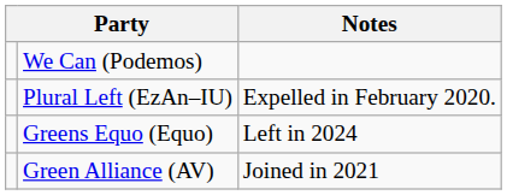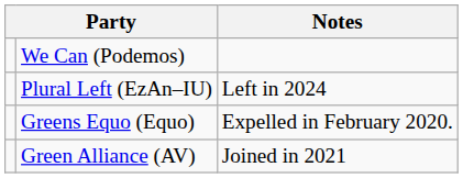Plural Left (EzAn–IU) | Notes: Expelled in February 2020. -> Left in 2024
Greens Equo (Equo) | Notes: Left in 2024 -> Expelled in February 2020.
